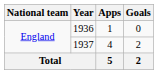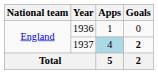1937 | Apps: no background -> lightblue background
1937 | Goals: normal -> bold
